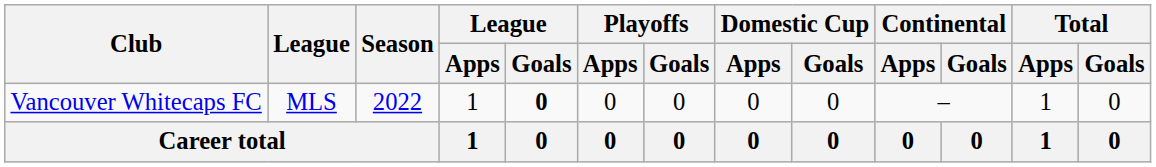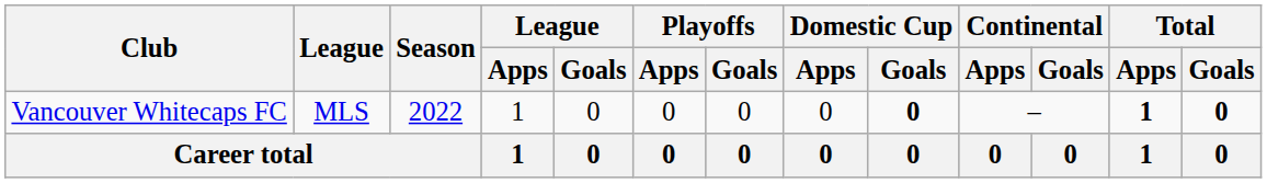Vancouver Whitecaps FC | League / Goals: bold -> normal
Vancouver Whitecaps FC | Domestic Cup / Goals: normal -> bold
Vancouver Whitecaps FC | Total / Apps: normal -> bold
Vancouver Whitecaps FC | Total / Goals: normal -> bold
